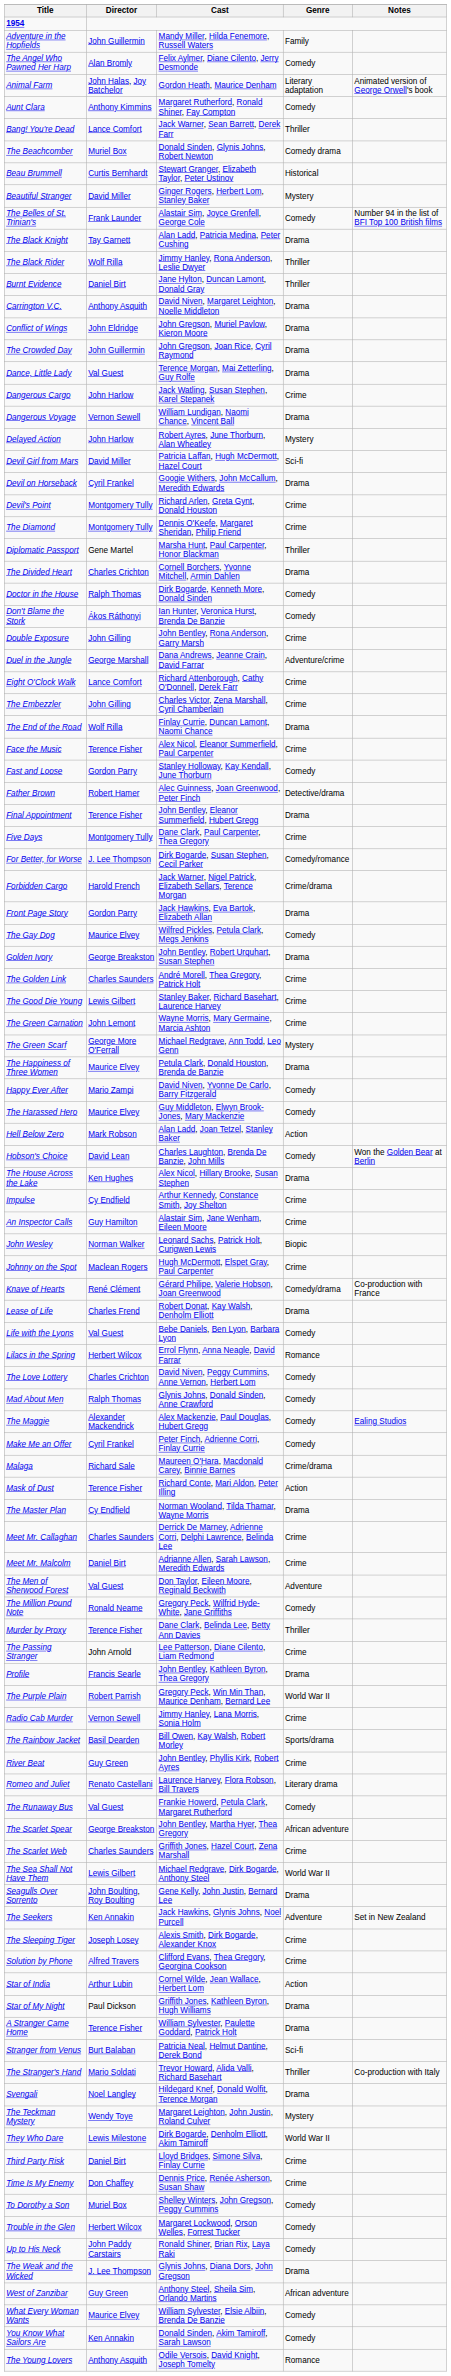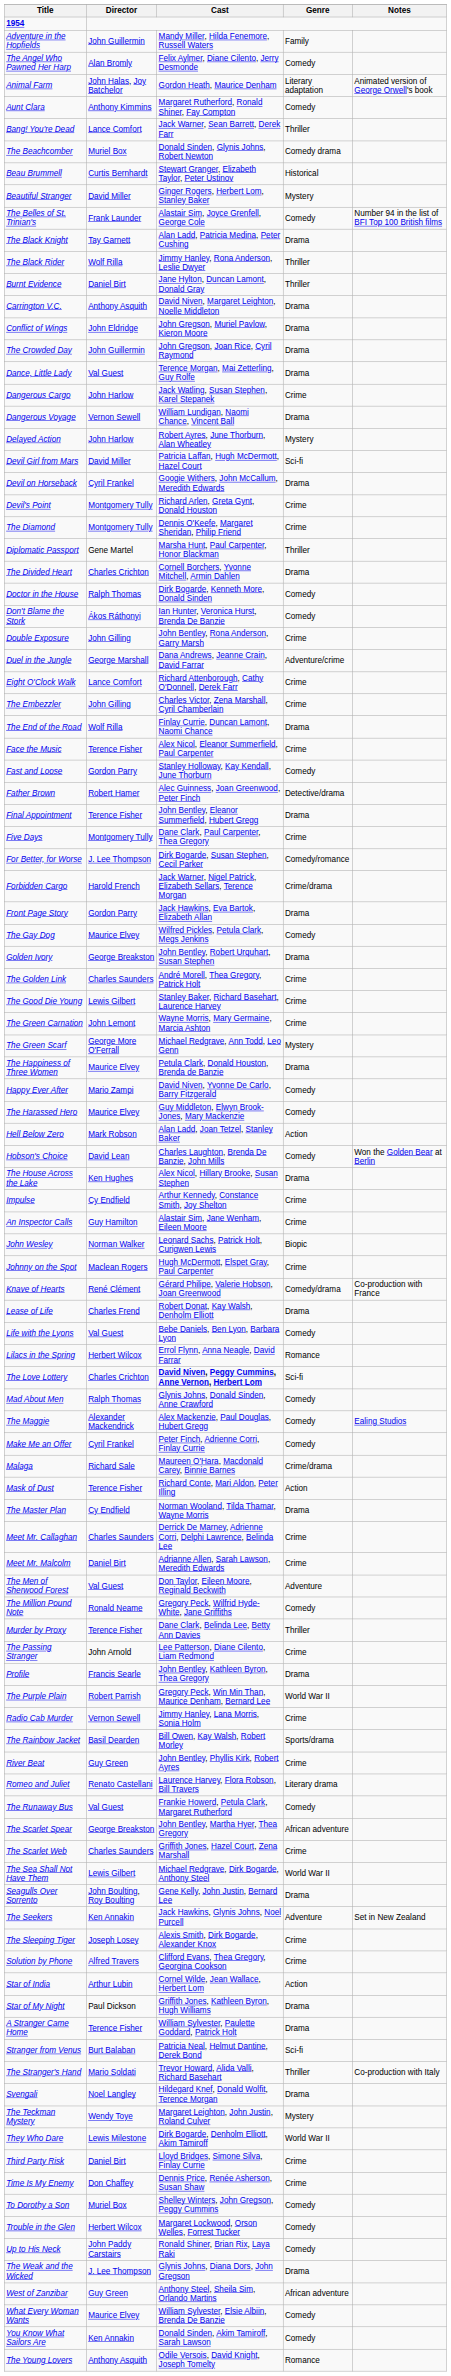The Love Lottery | Cast: normal -> bold
The Love Lottery | Genre: Comedy -> Sci-fi
